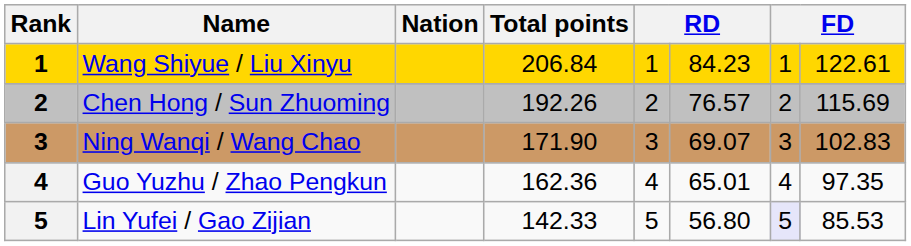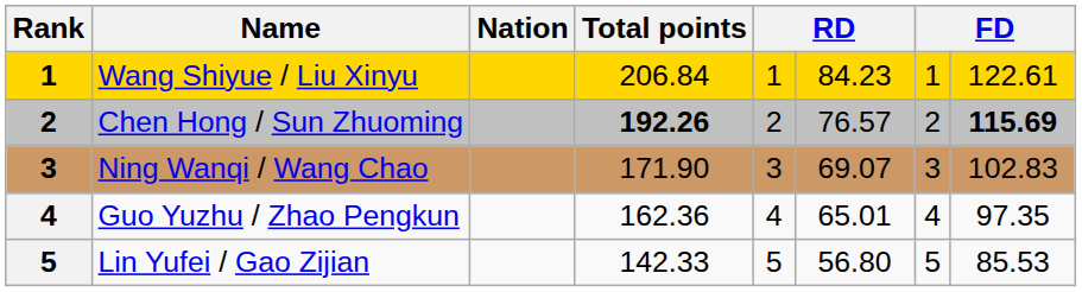Chen Hong / Sun Zhuoming | Total points: normal -> bold
Chen Hong / Sun Zhuoming | column 8: normal -> bold
Lin Yufei / Gao Zijian | column 7: lavender background -> no background
